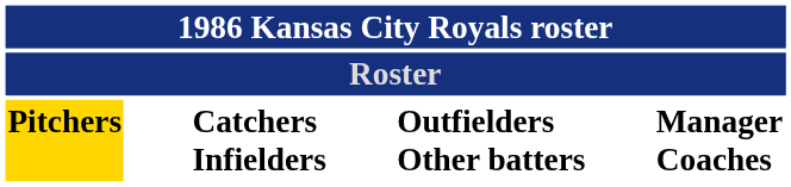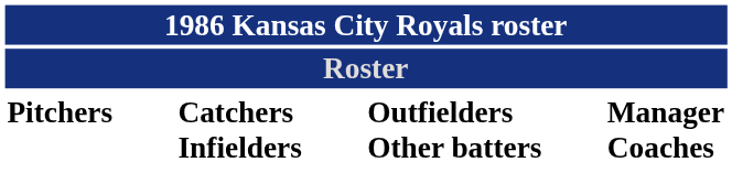Pitchers | column 1: gold background -> no background
